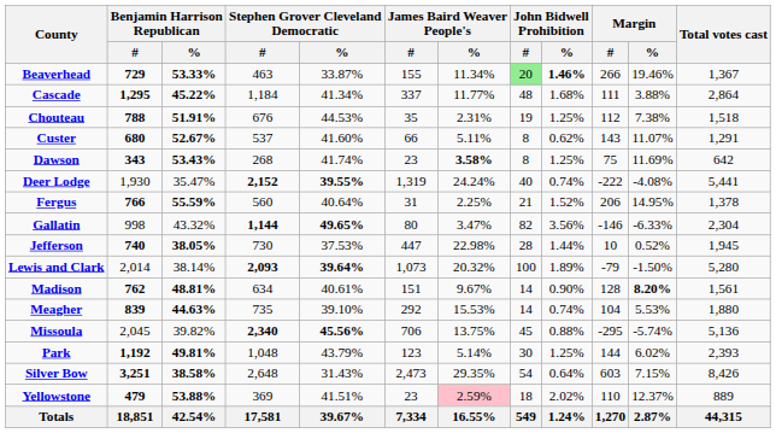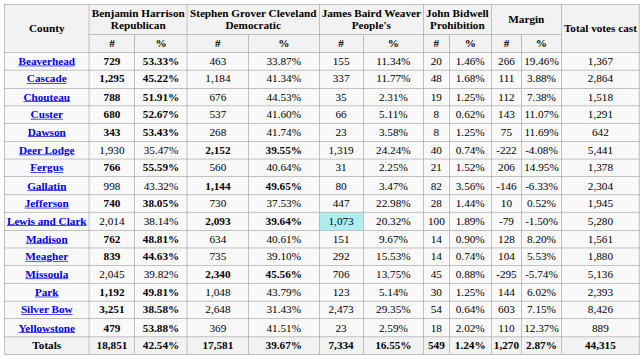Beaverhead | John Bidwell Prohibition / #: lightgreen background -> no background
Beaverhead | John Bidwell Prohibition / %: bold -> normal
Dawson | James Baird Weaver People's / %: bold -> normal
Lewis and Clark | James Baird Weaver People's / #: no background -> paleturquoise background
Madison | Margin / %: bold -> normal
Yellowstone | James Baird Weaver People's / %: pink background -> no background
